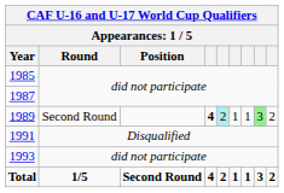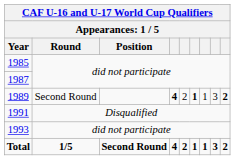1989 | column 5: paleturquoise background -> no background
1989 | column 6: normal -> bold
1989 | column 8: lightgreen background -> no background
1989 | column 9: normal -> bold
